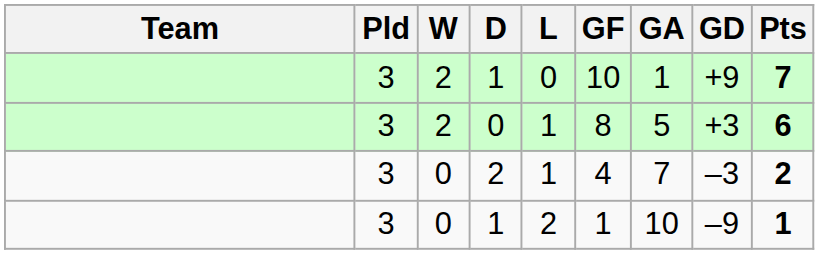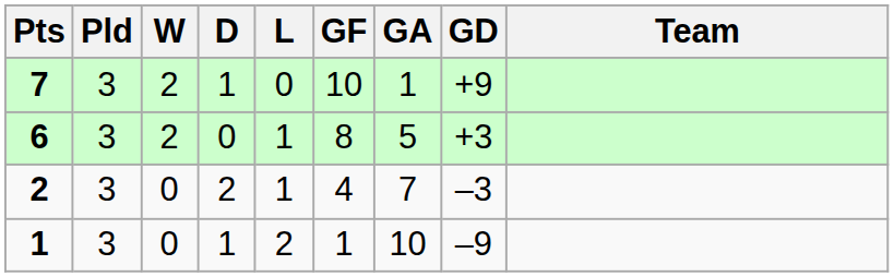columns swapped: Team <-> Pts
